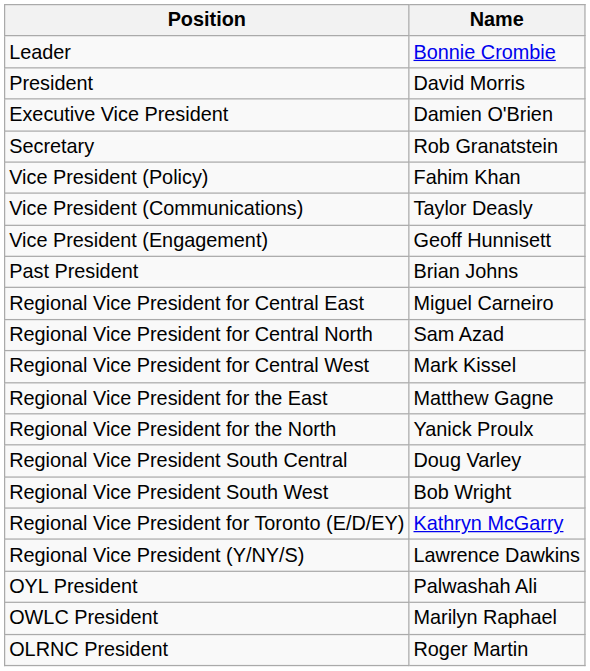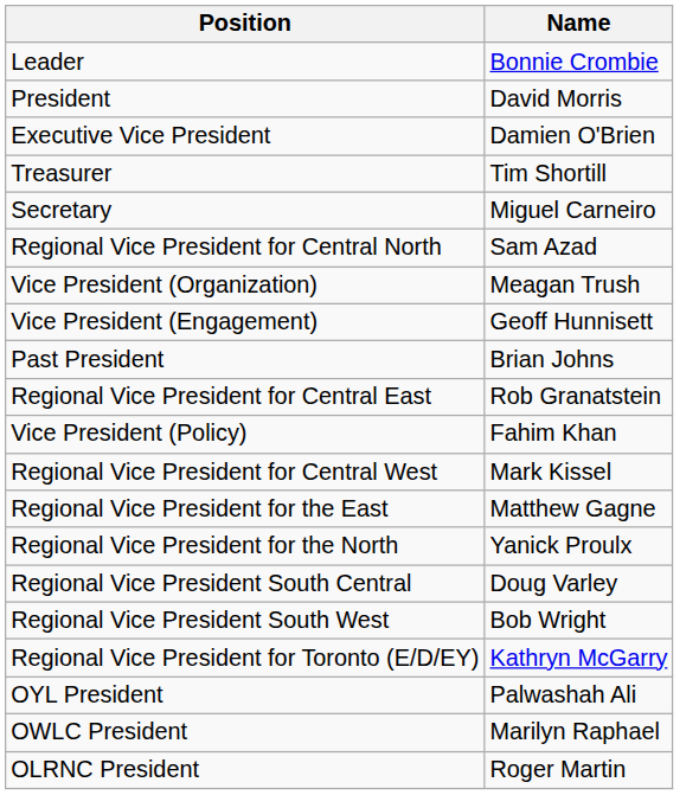+ row: Treasurer | Tim Shortill
Secretary | Name: Rob Granatstein -> Miguel Carneiro
rows swapped: Vice President (Policy) <-> Regional Vice President for Central North
+ row: Vice President (Organization) | Meagan Trush
- row: Vice President (Communications) | Taylor Deasly
Regional Vice President for Central East | Name: Miguel Carneiro -> Rob Granatstein
- row: Regional Vice President (Y/NY/S) | Lawrence Dawkins
